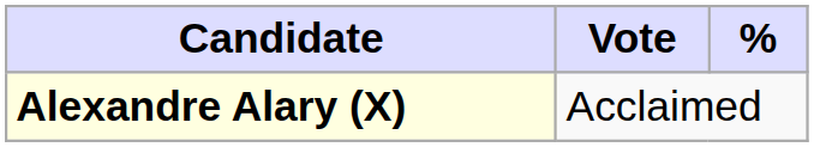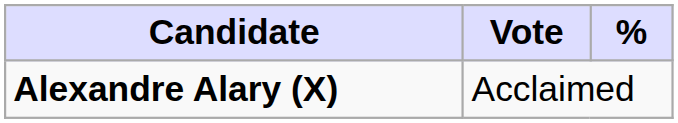Alexandre Alary (X) | Candidate: lightyellow background -> no background
